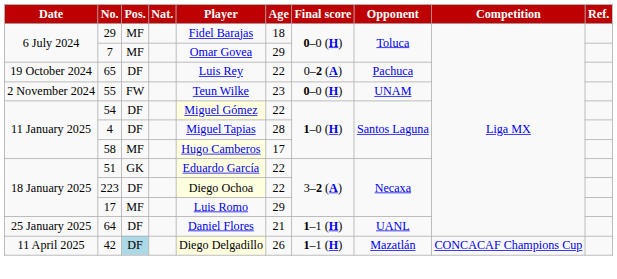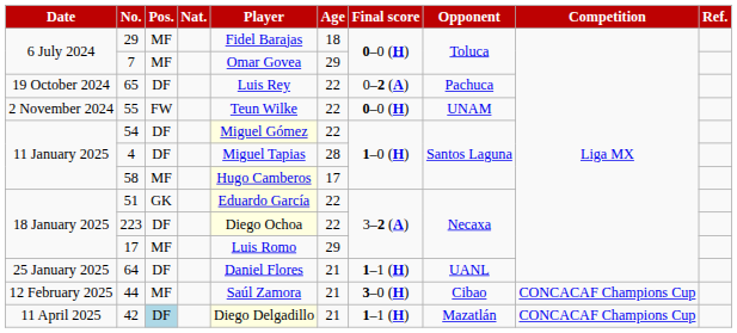55 | Age: 23 -> 22
+ row: 12 February 2025 | 44 | MF | Saúl Zamora | 21 | 3–0 (H) | Cibao | CONCACAF Champions Cup
42 | Age: 26 -> 21
